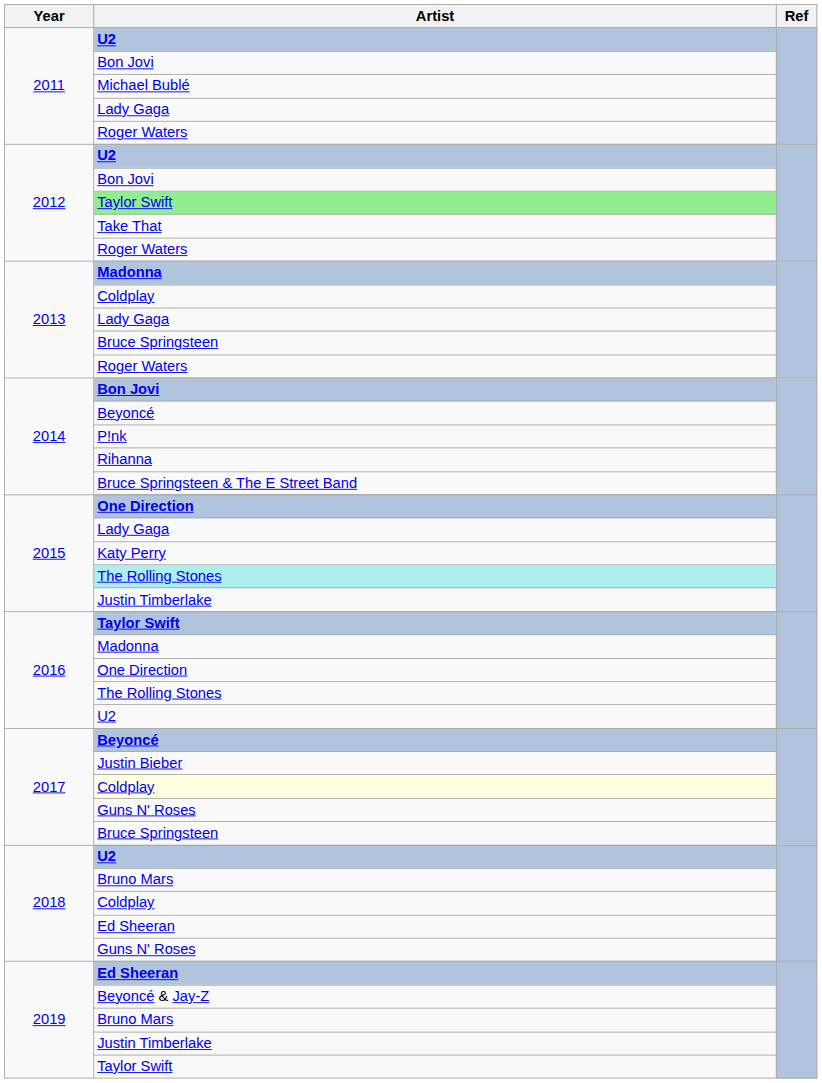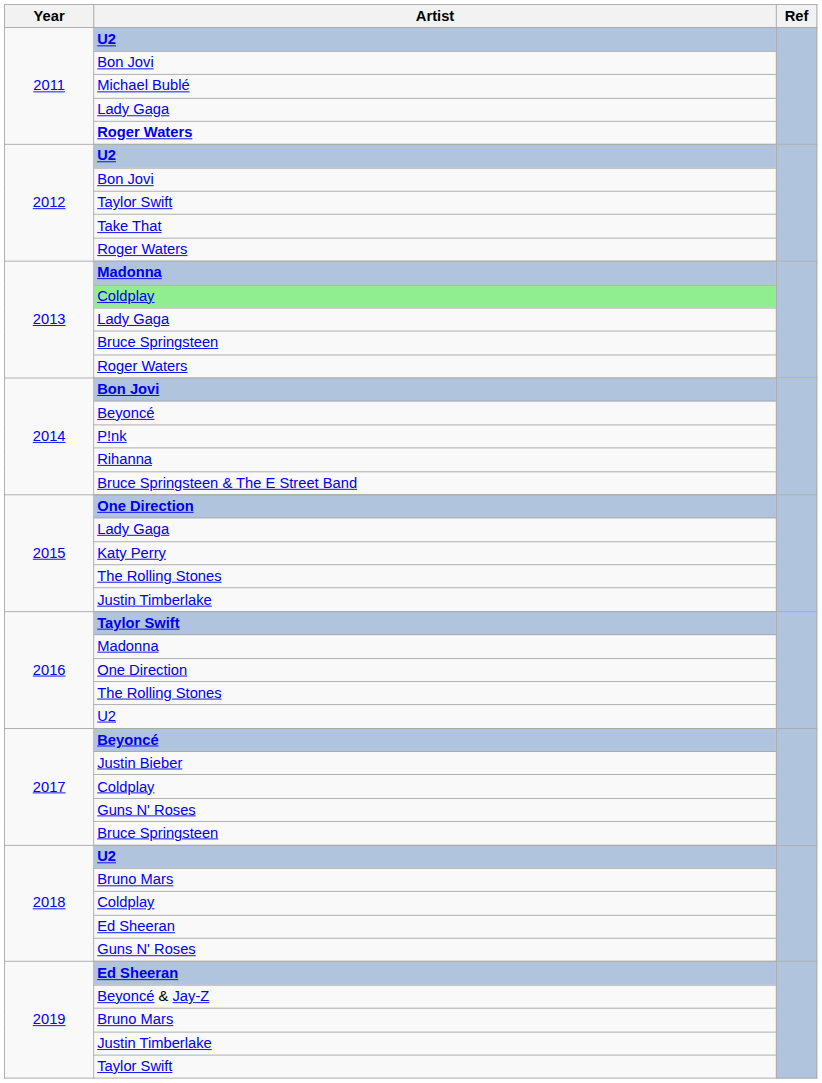2011 / Roger Waters | Artist: normal -> bold
2012 / Taylor Swift | Artist: lightgreen background -> no background
2013 / Coldplay | Artist: no background -> lightgreen background
2015 / The Rolling Stones | Artist: paleturquoise background -> no background
2017 / Coldplay | Artist: lightyellow background -> no background
